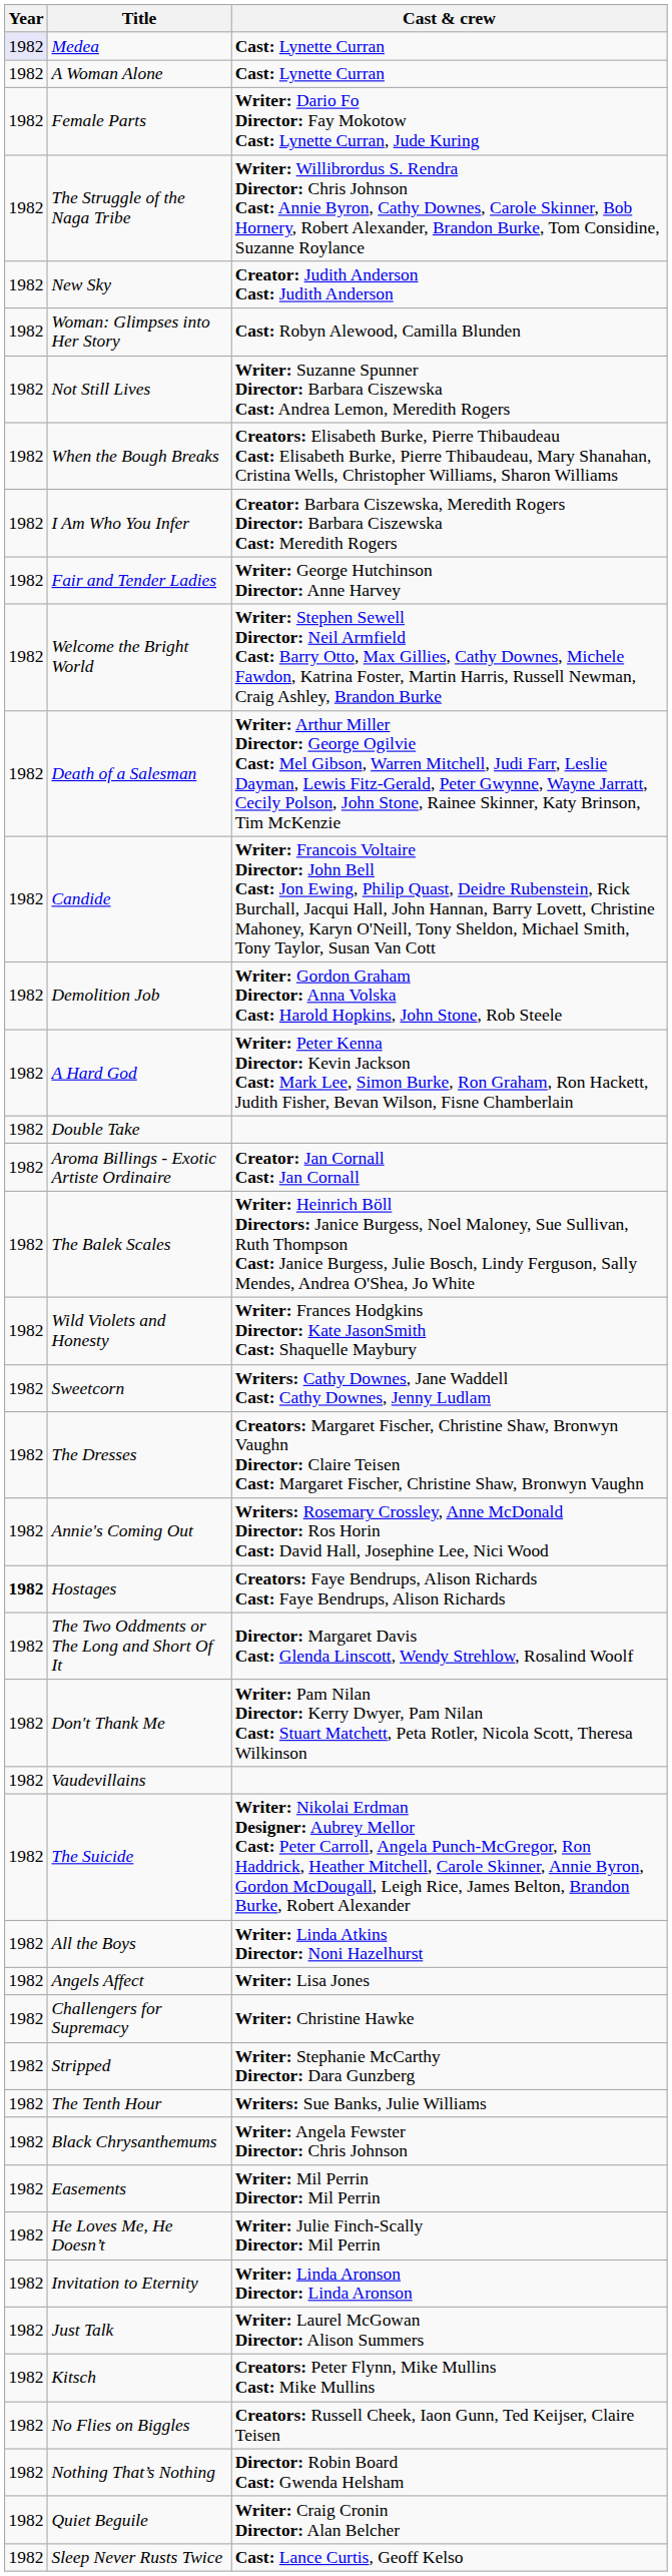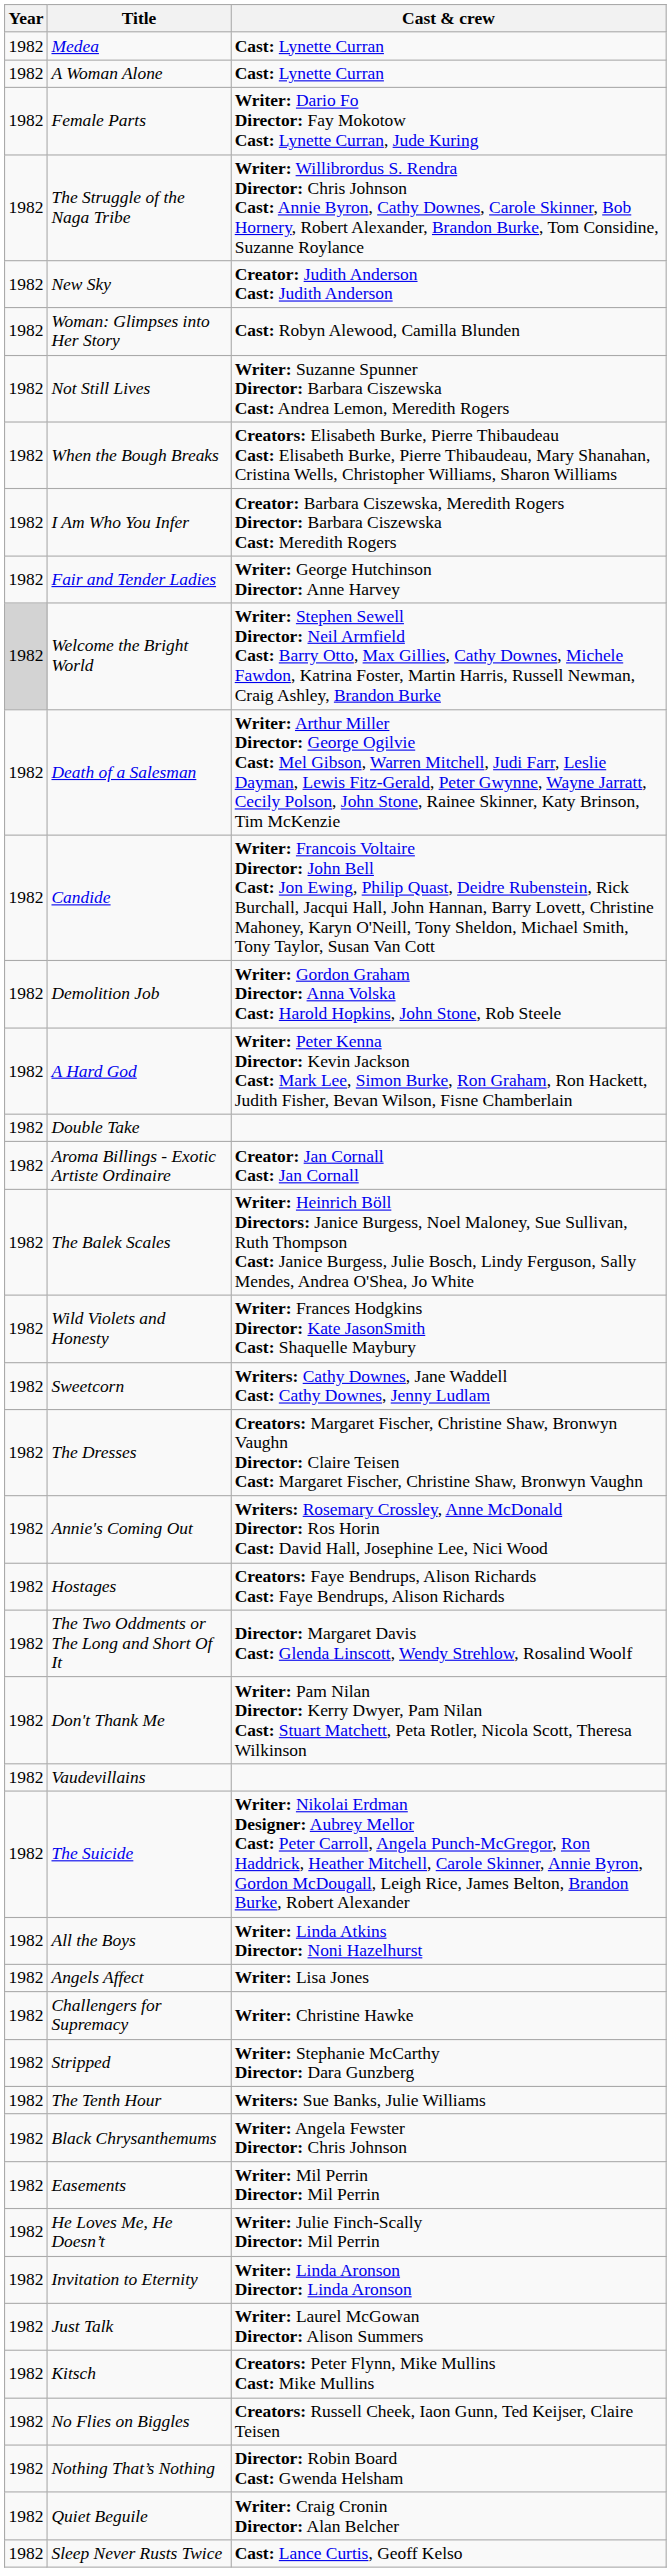Medea | Year: lavender background -> no background
Welcome the Bright World | Year: no background -> lightgrey background
Hostages | Year: bold -> normal
